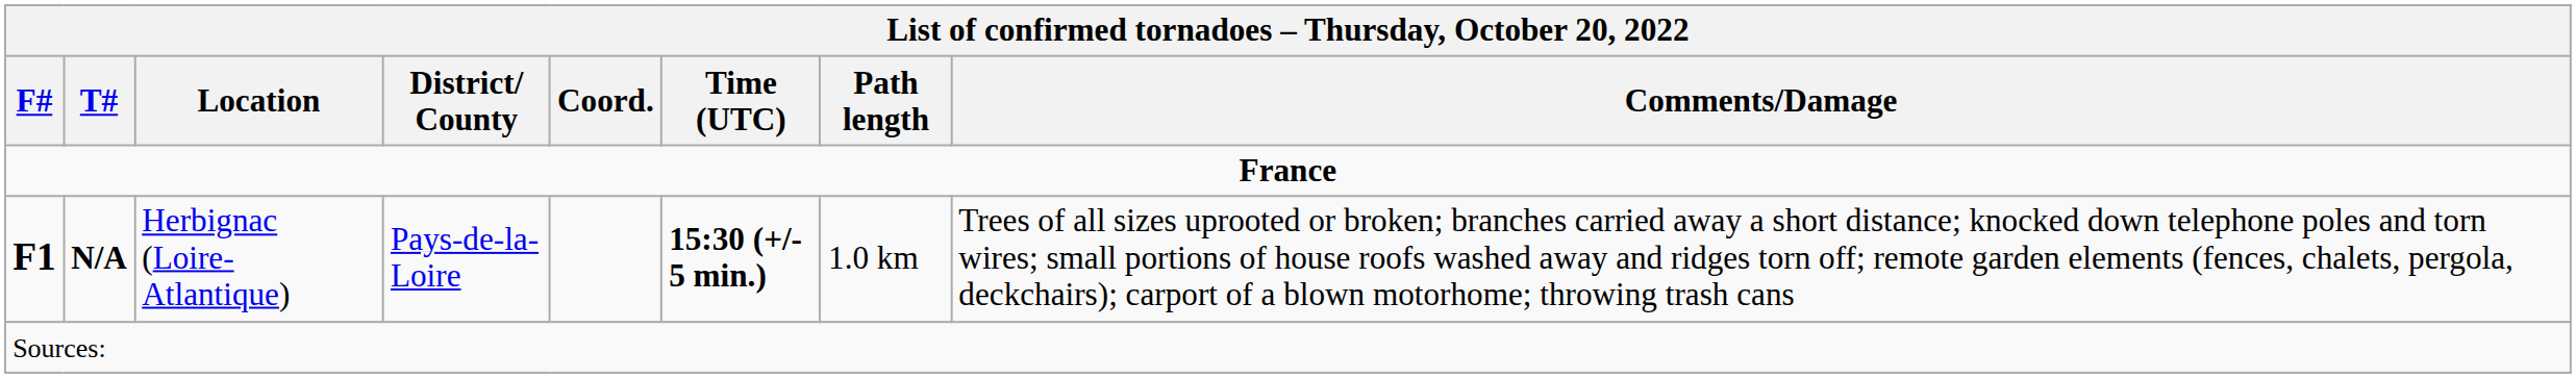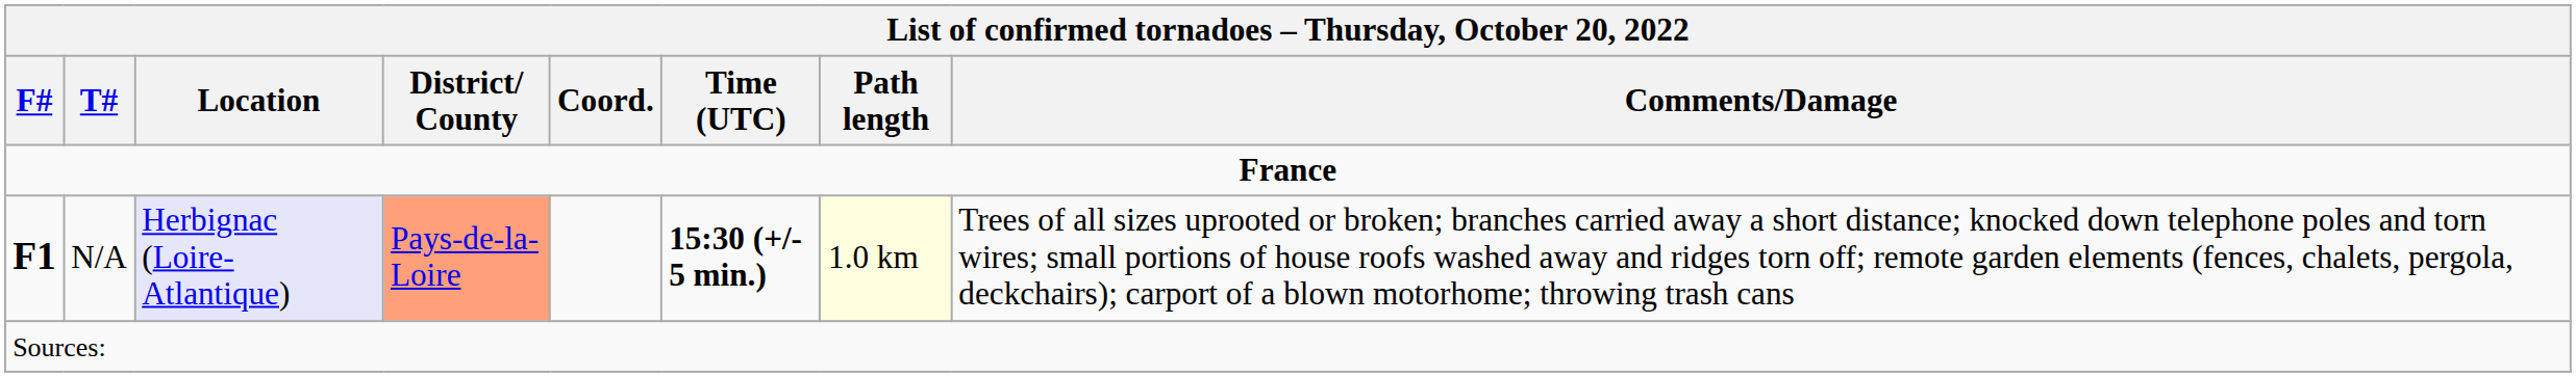F1 | T#: bold -> normal
F1 | Location: no background -> lavender background
F1 | District/ County: no background -> lightsalmon background
F1 | Path length: no background -> lightyellow background
